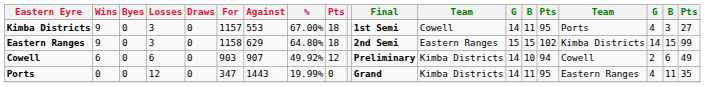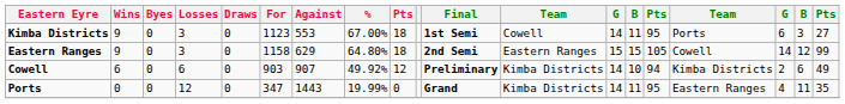row 2 | For: 1157 -> 1123
row 2 | column 17: 4 -> 6
row 3 | column 15: 102 -> 105
row 3 | column 16: Kimba Districts -> Cowell
row 3 | column 18: 15 -> 12
row 4 | column 16: Cowell -> Kimba Districts
